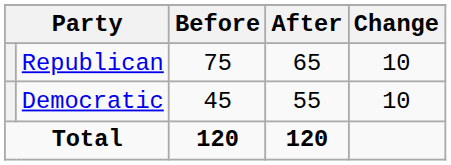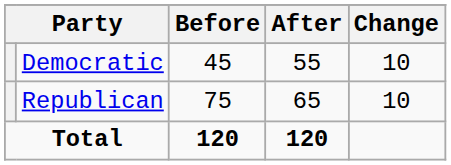rows swapped: Republican <-> Democratic
